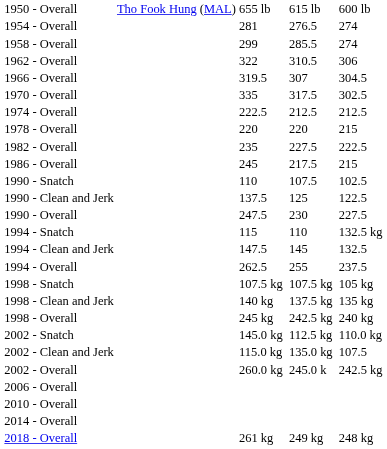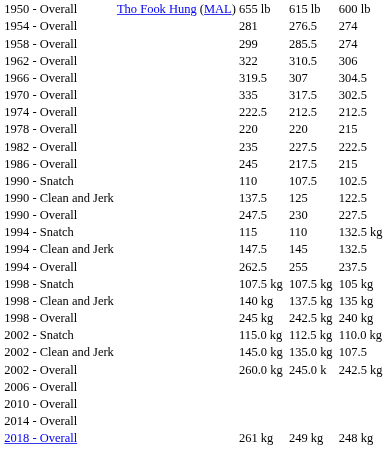2002 - Snatch | column 3: 145.0 kg -> 115.0 kg
2002 - Clean and Jerk | column 3: 115.0 kg -> 145.0 kg
